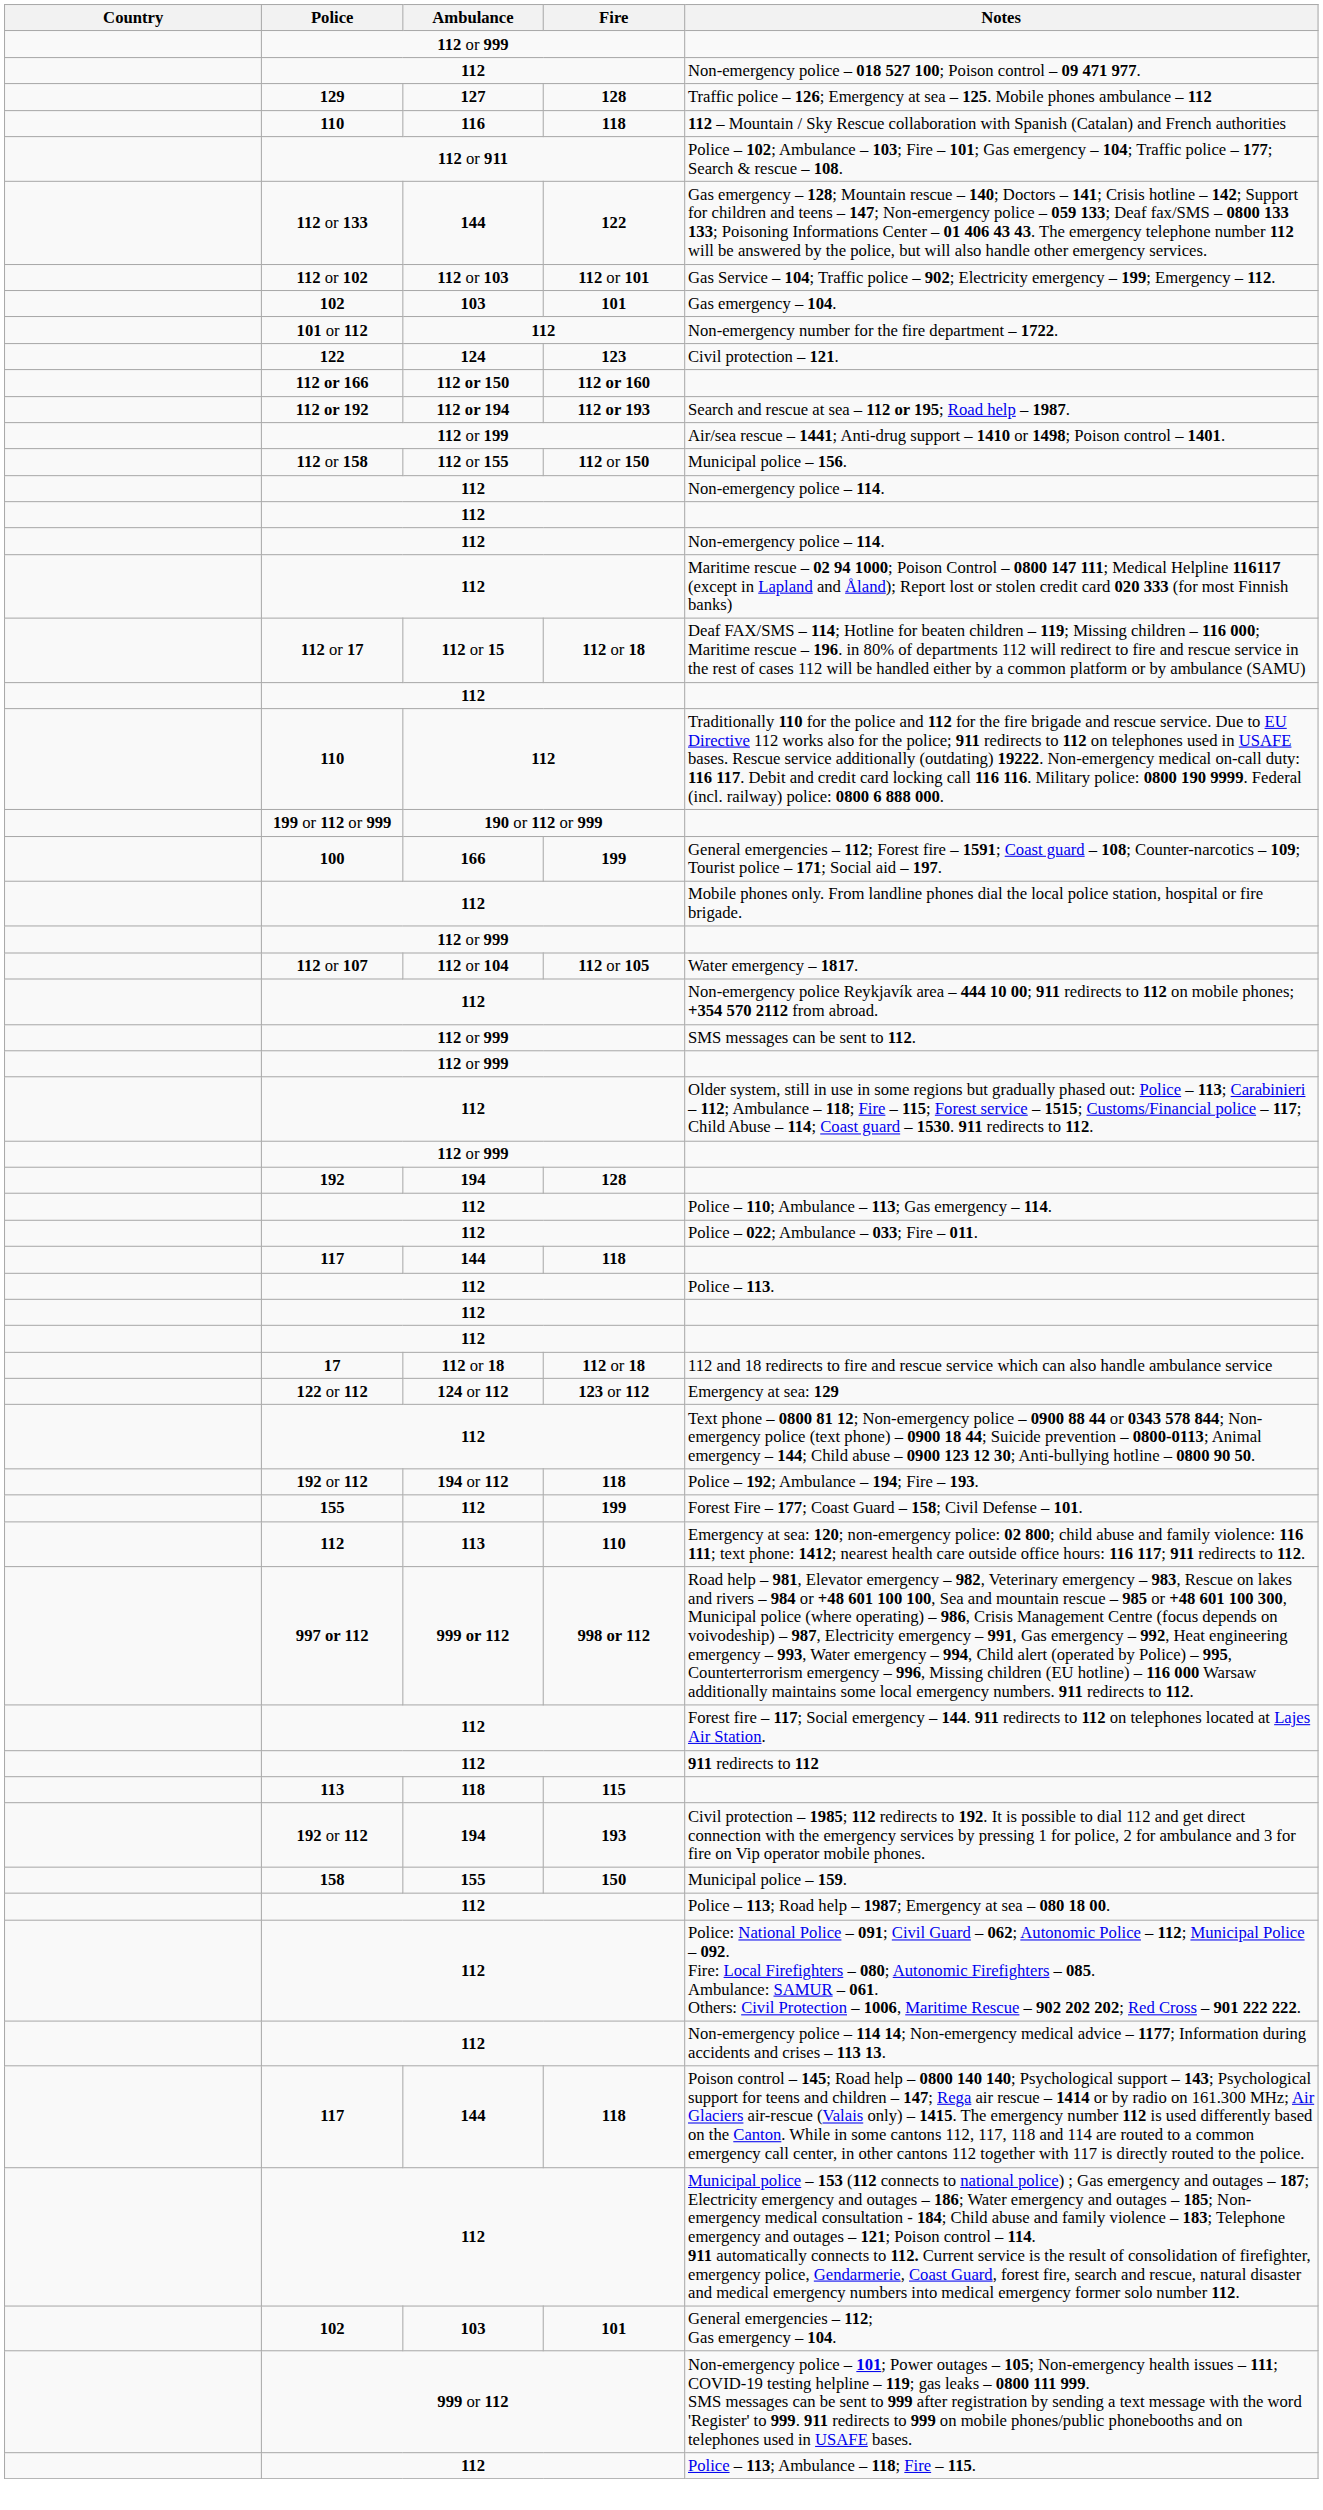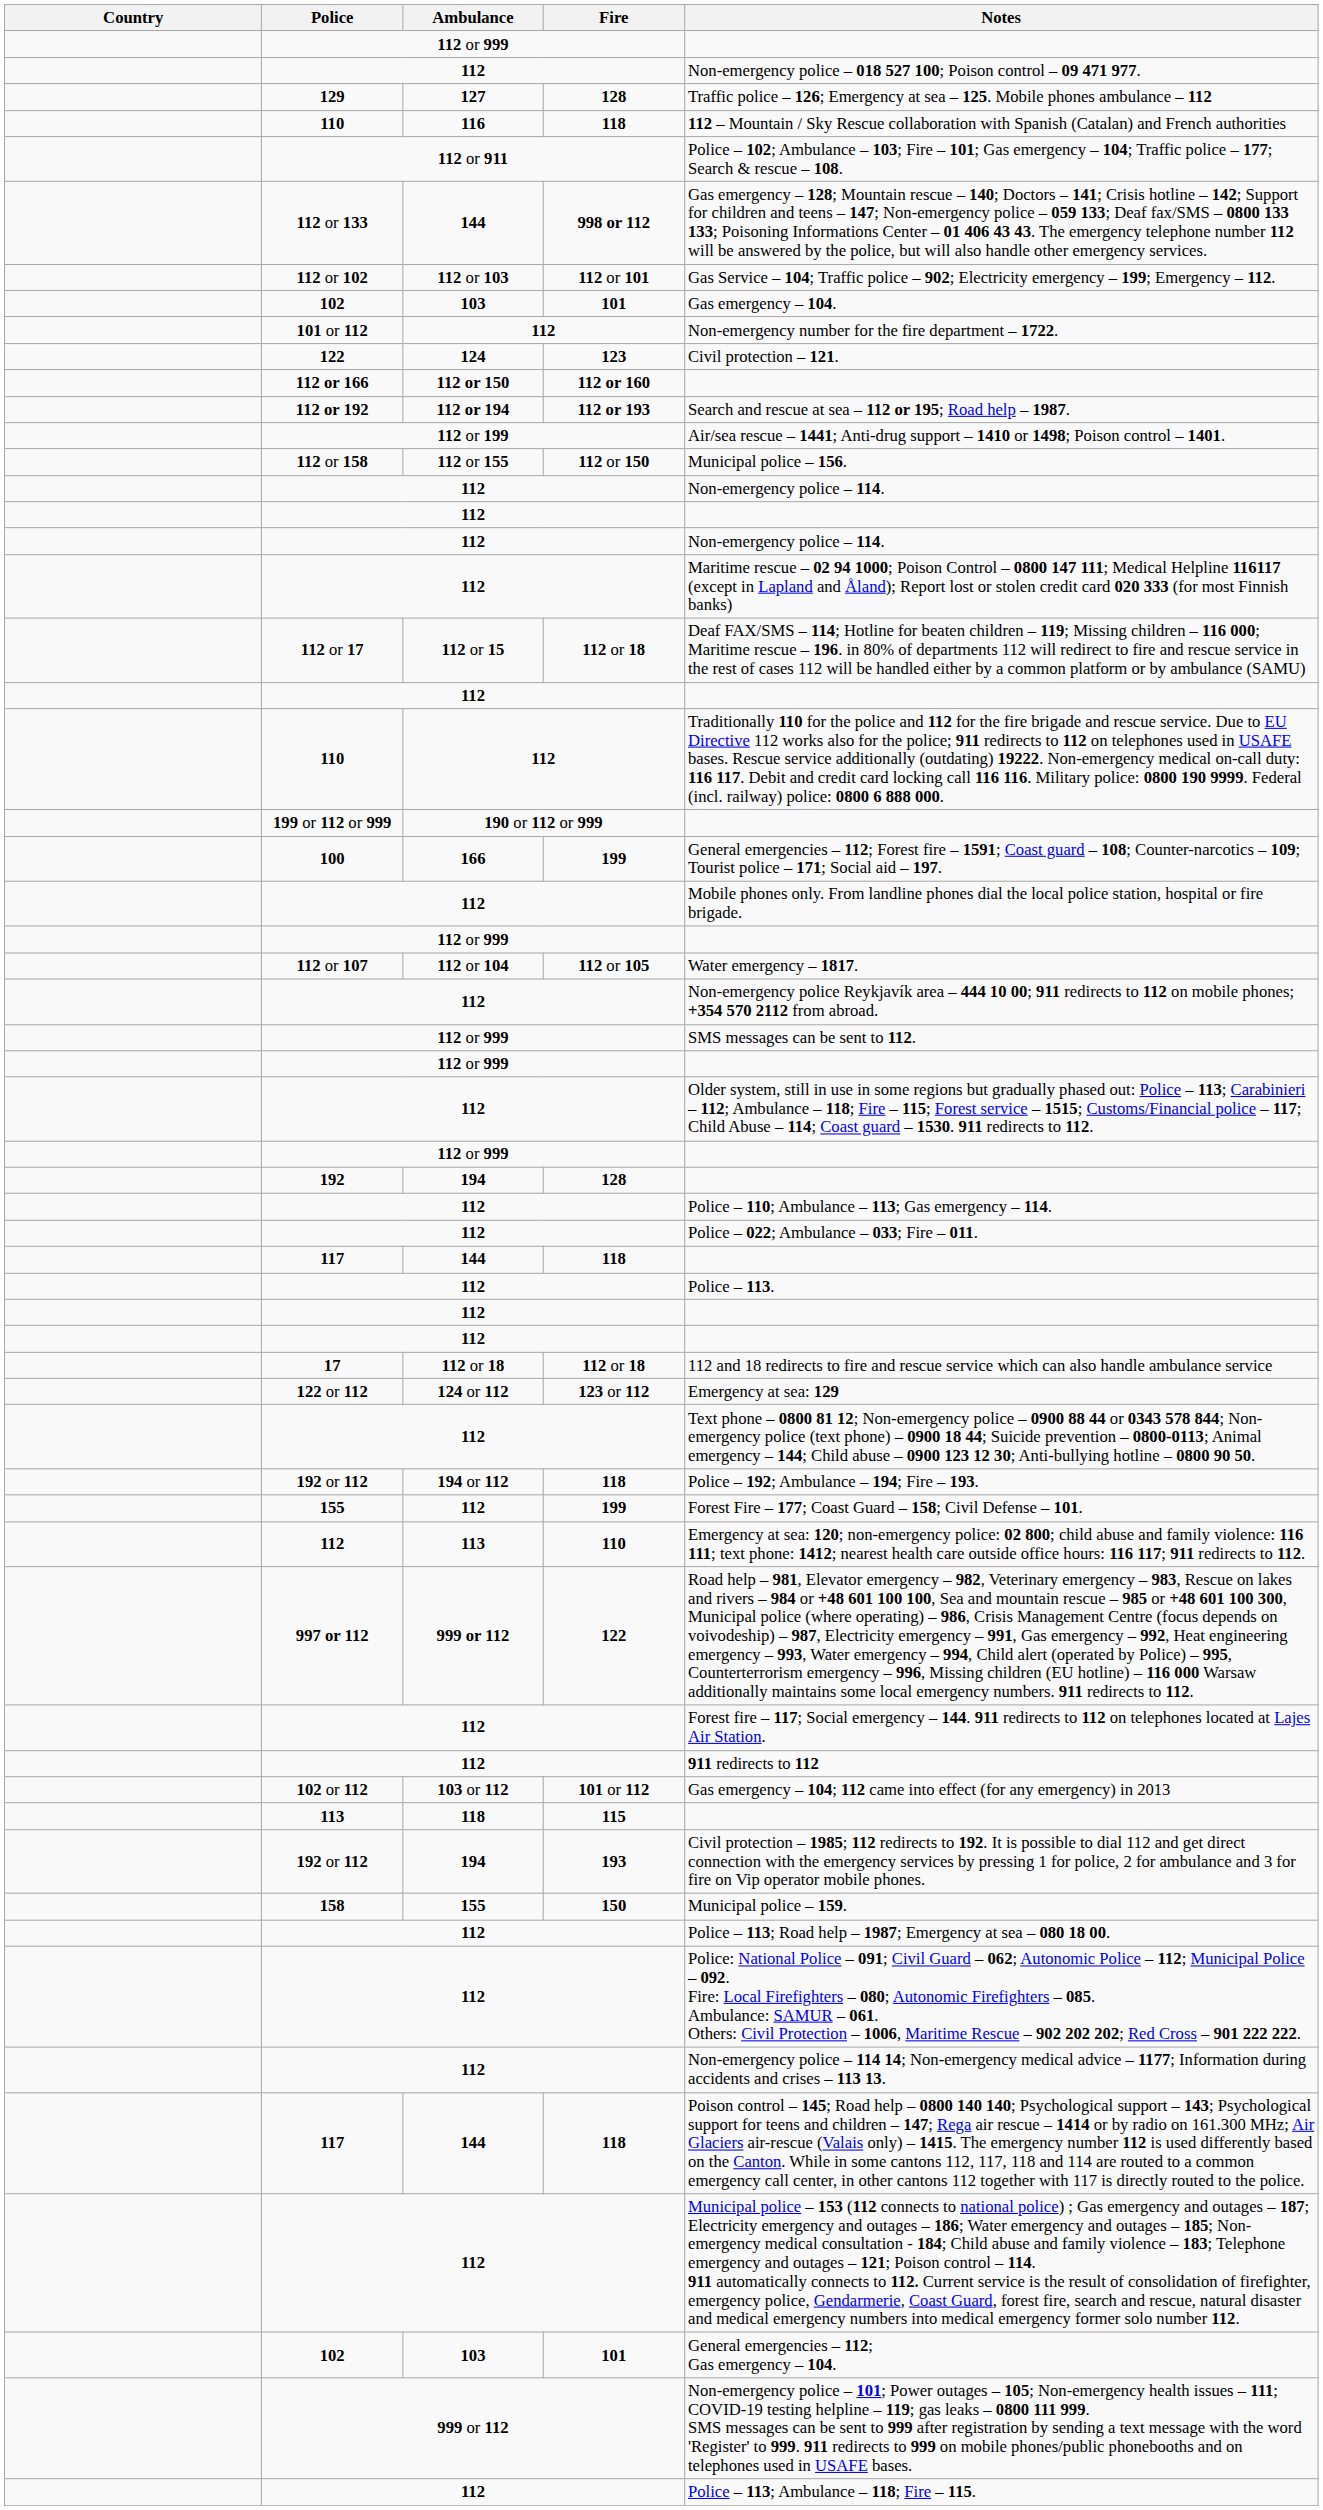112 or 133 | Fire: 122 -> 998 or 112
997 or 112 | Fire: 998 or 112 -> 122
+ row: 102 or 112 | 103 or 112 | 101 or 112 | Gas emergency – 104; 112 came into effect (for any emergency) in 2013
